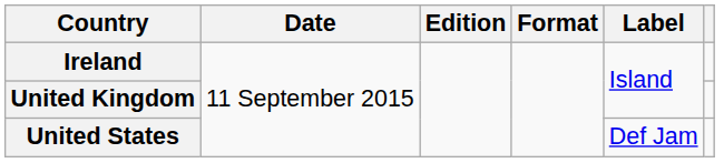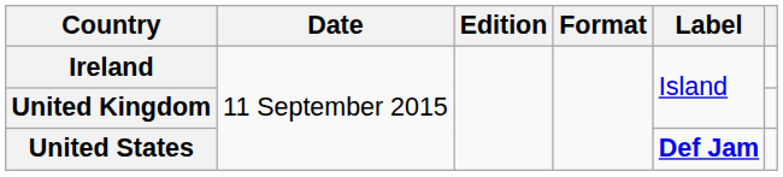United States | Label: normal -> bold
